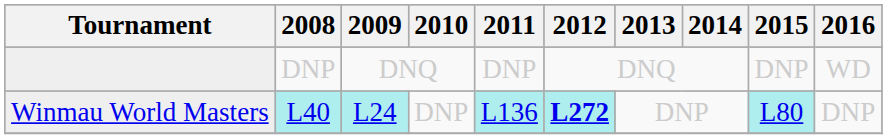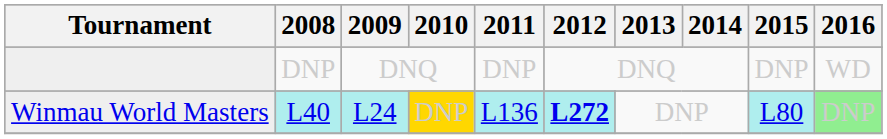Winmau World Masters | 2010: no background -> gold background
Winmau World Masters | 2016: no background -> lightgreen background
